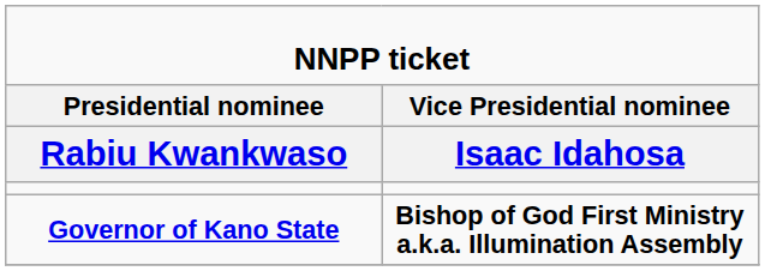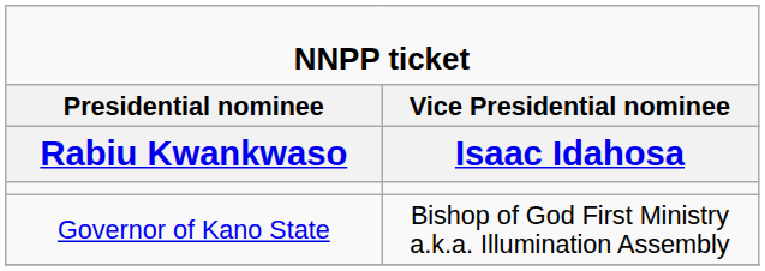Governor of Kano State | column 1: bold -> normal
Governor of Kano State | column 2: bold -> normal
